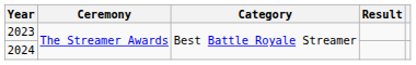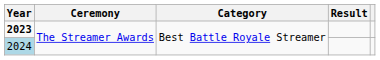2023 | Year: normal -> bold
2024 | Year: no background -> lightblue background
